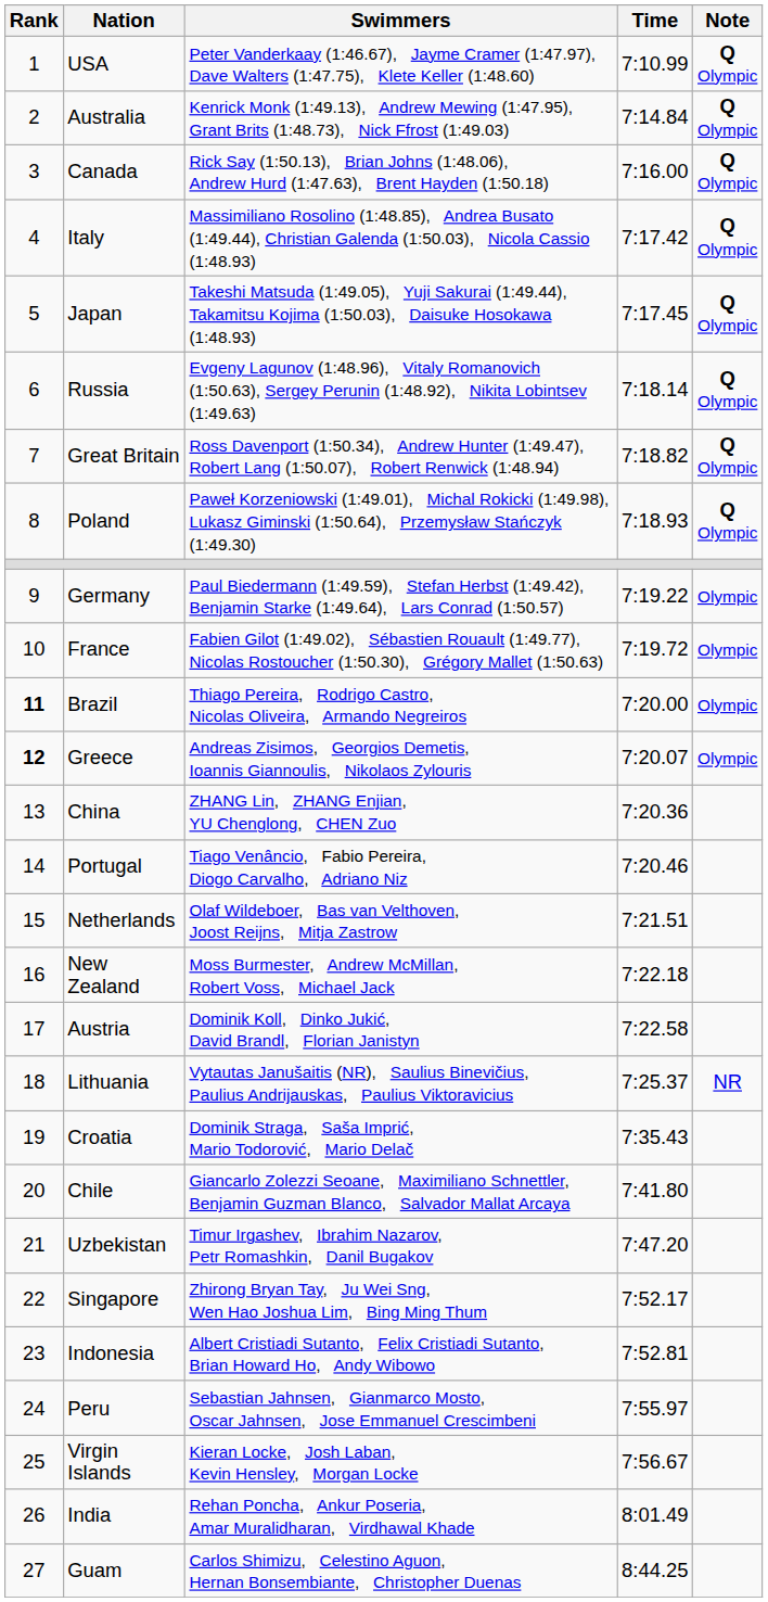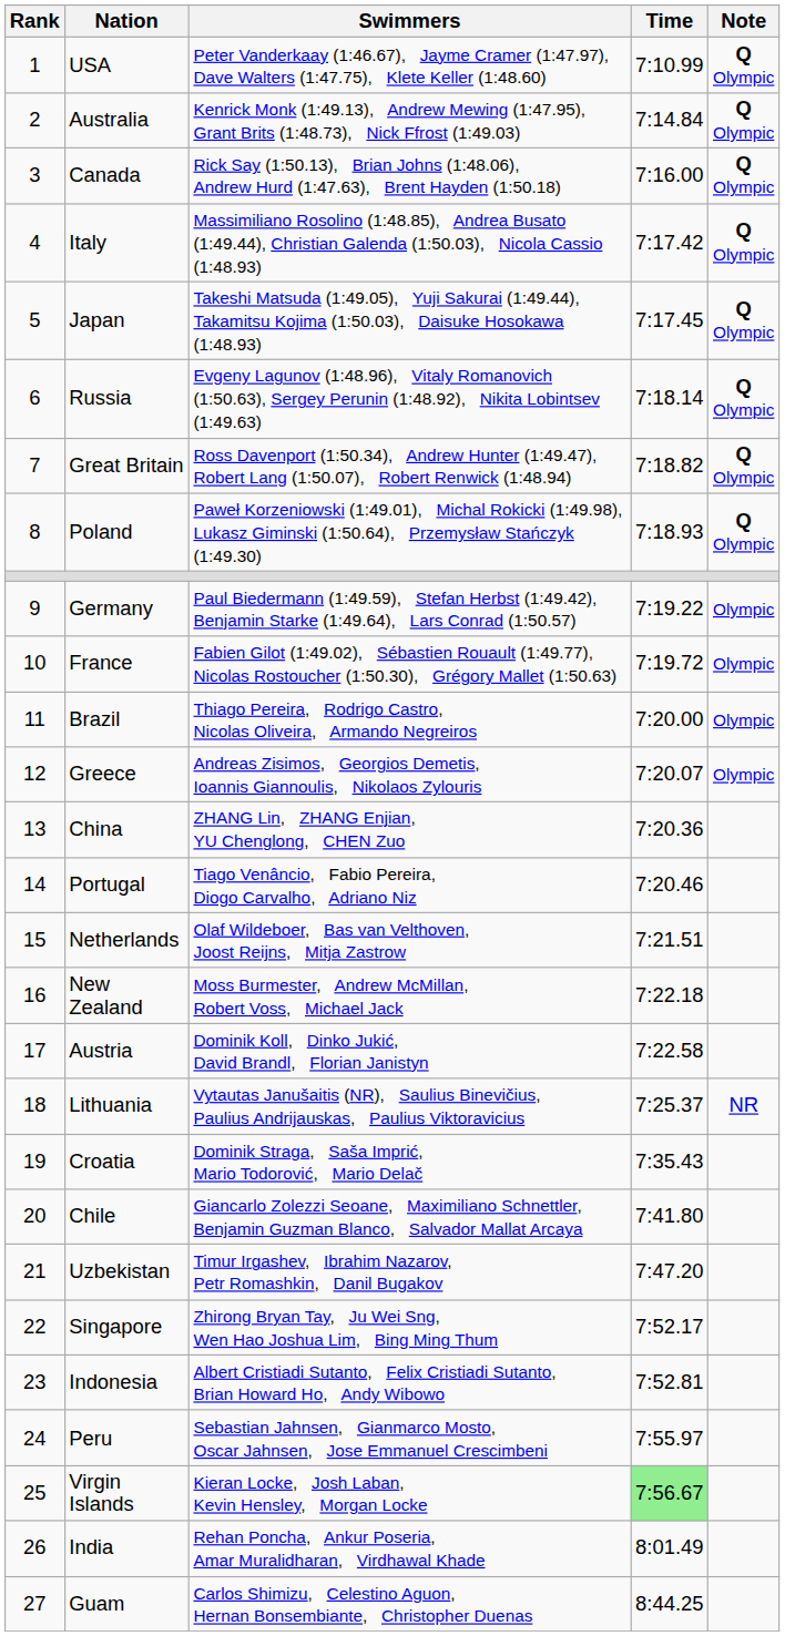Brazil | Rank: bold -> normal
Greece | Rank: bold -> normal
Virgin Islands | Time: no background -> lightgreen background
